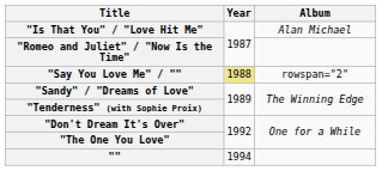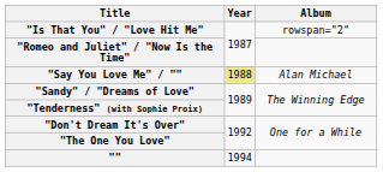"Is That You" / "Love Hit Me" | Album: Alan Michael -> rowspan="2"
"Say You Love Me" / "" | Album: rowspan="2" -> Alan Michael
